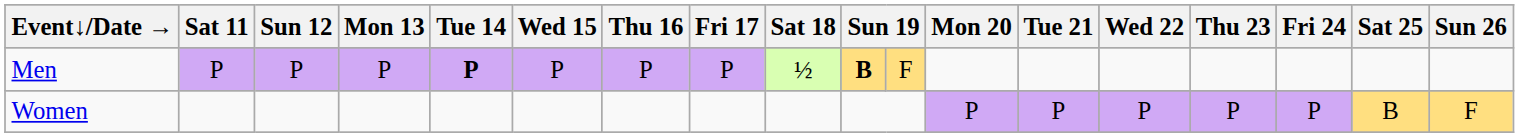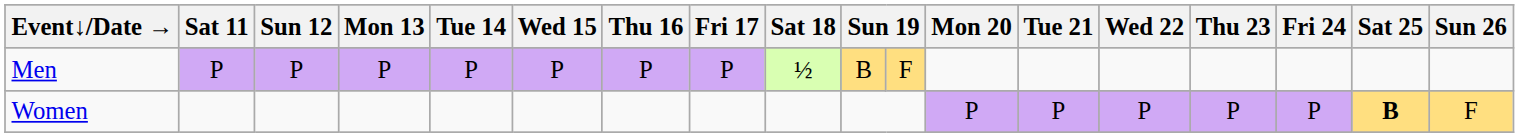Men | Tue 14: bold -> normal
Men | column 10: bold -> normal
Women | Sat 25: normal -> bold
